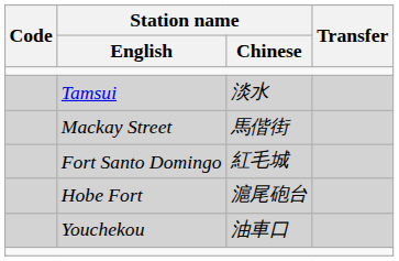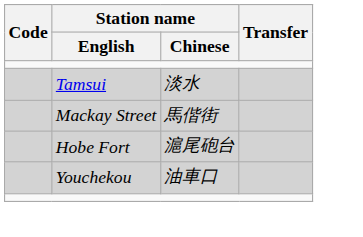- row: Fort Santo Domingo | 紅毛城
